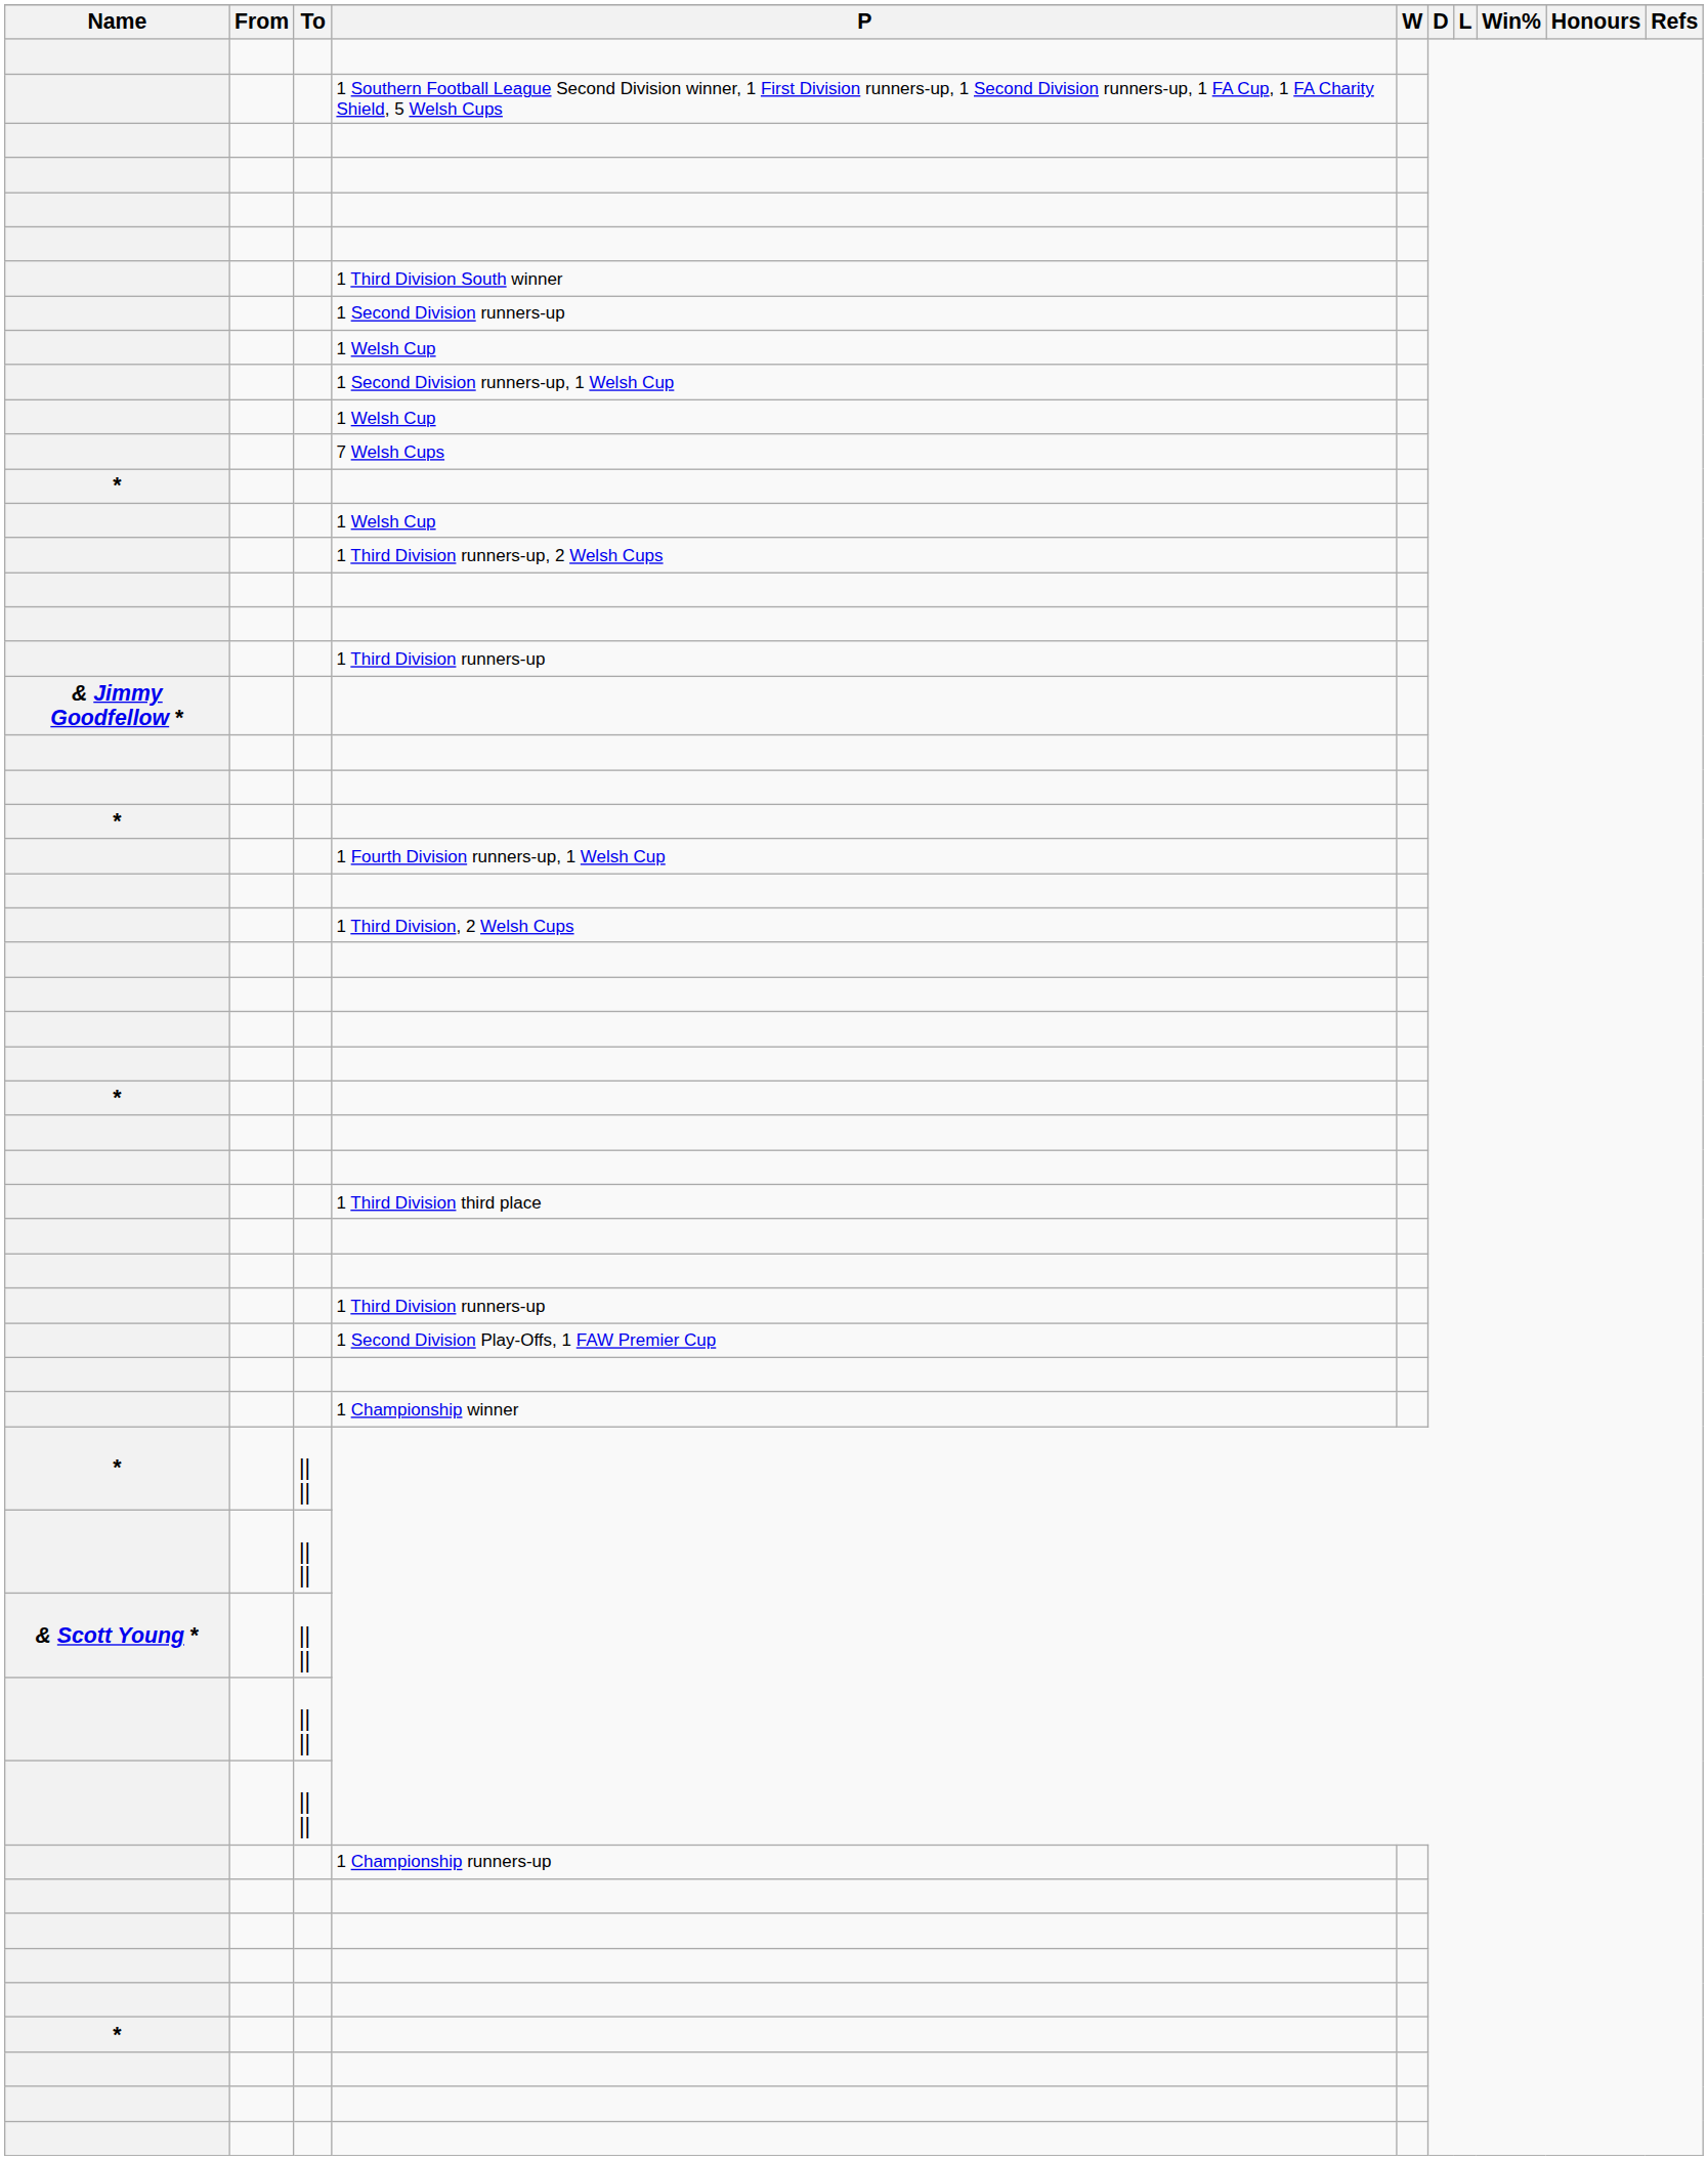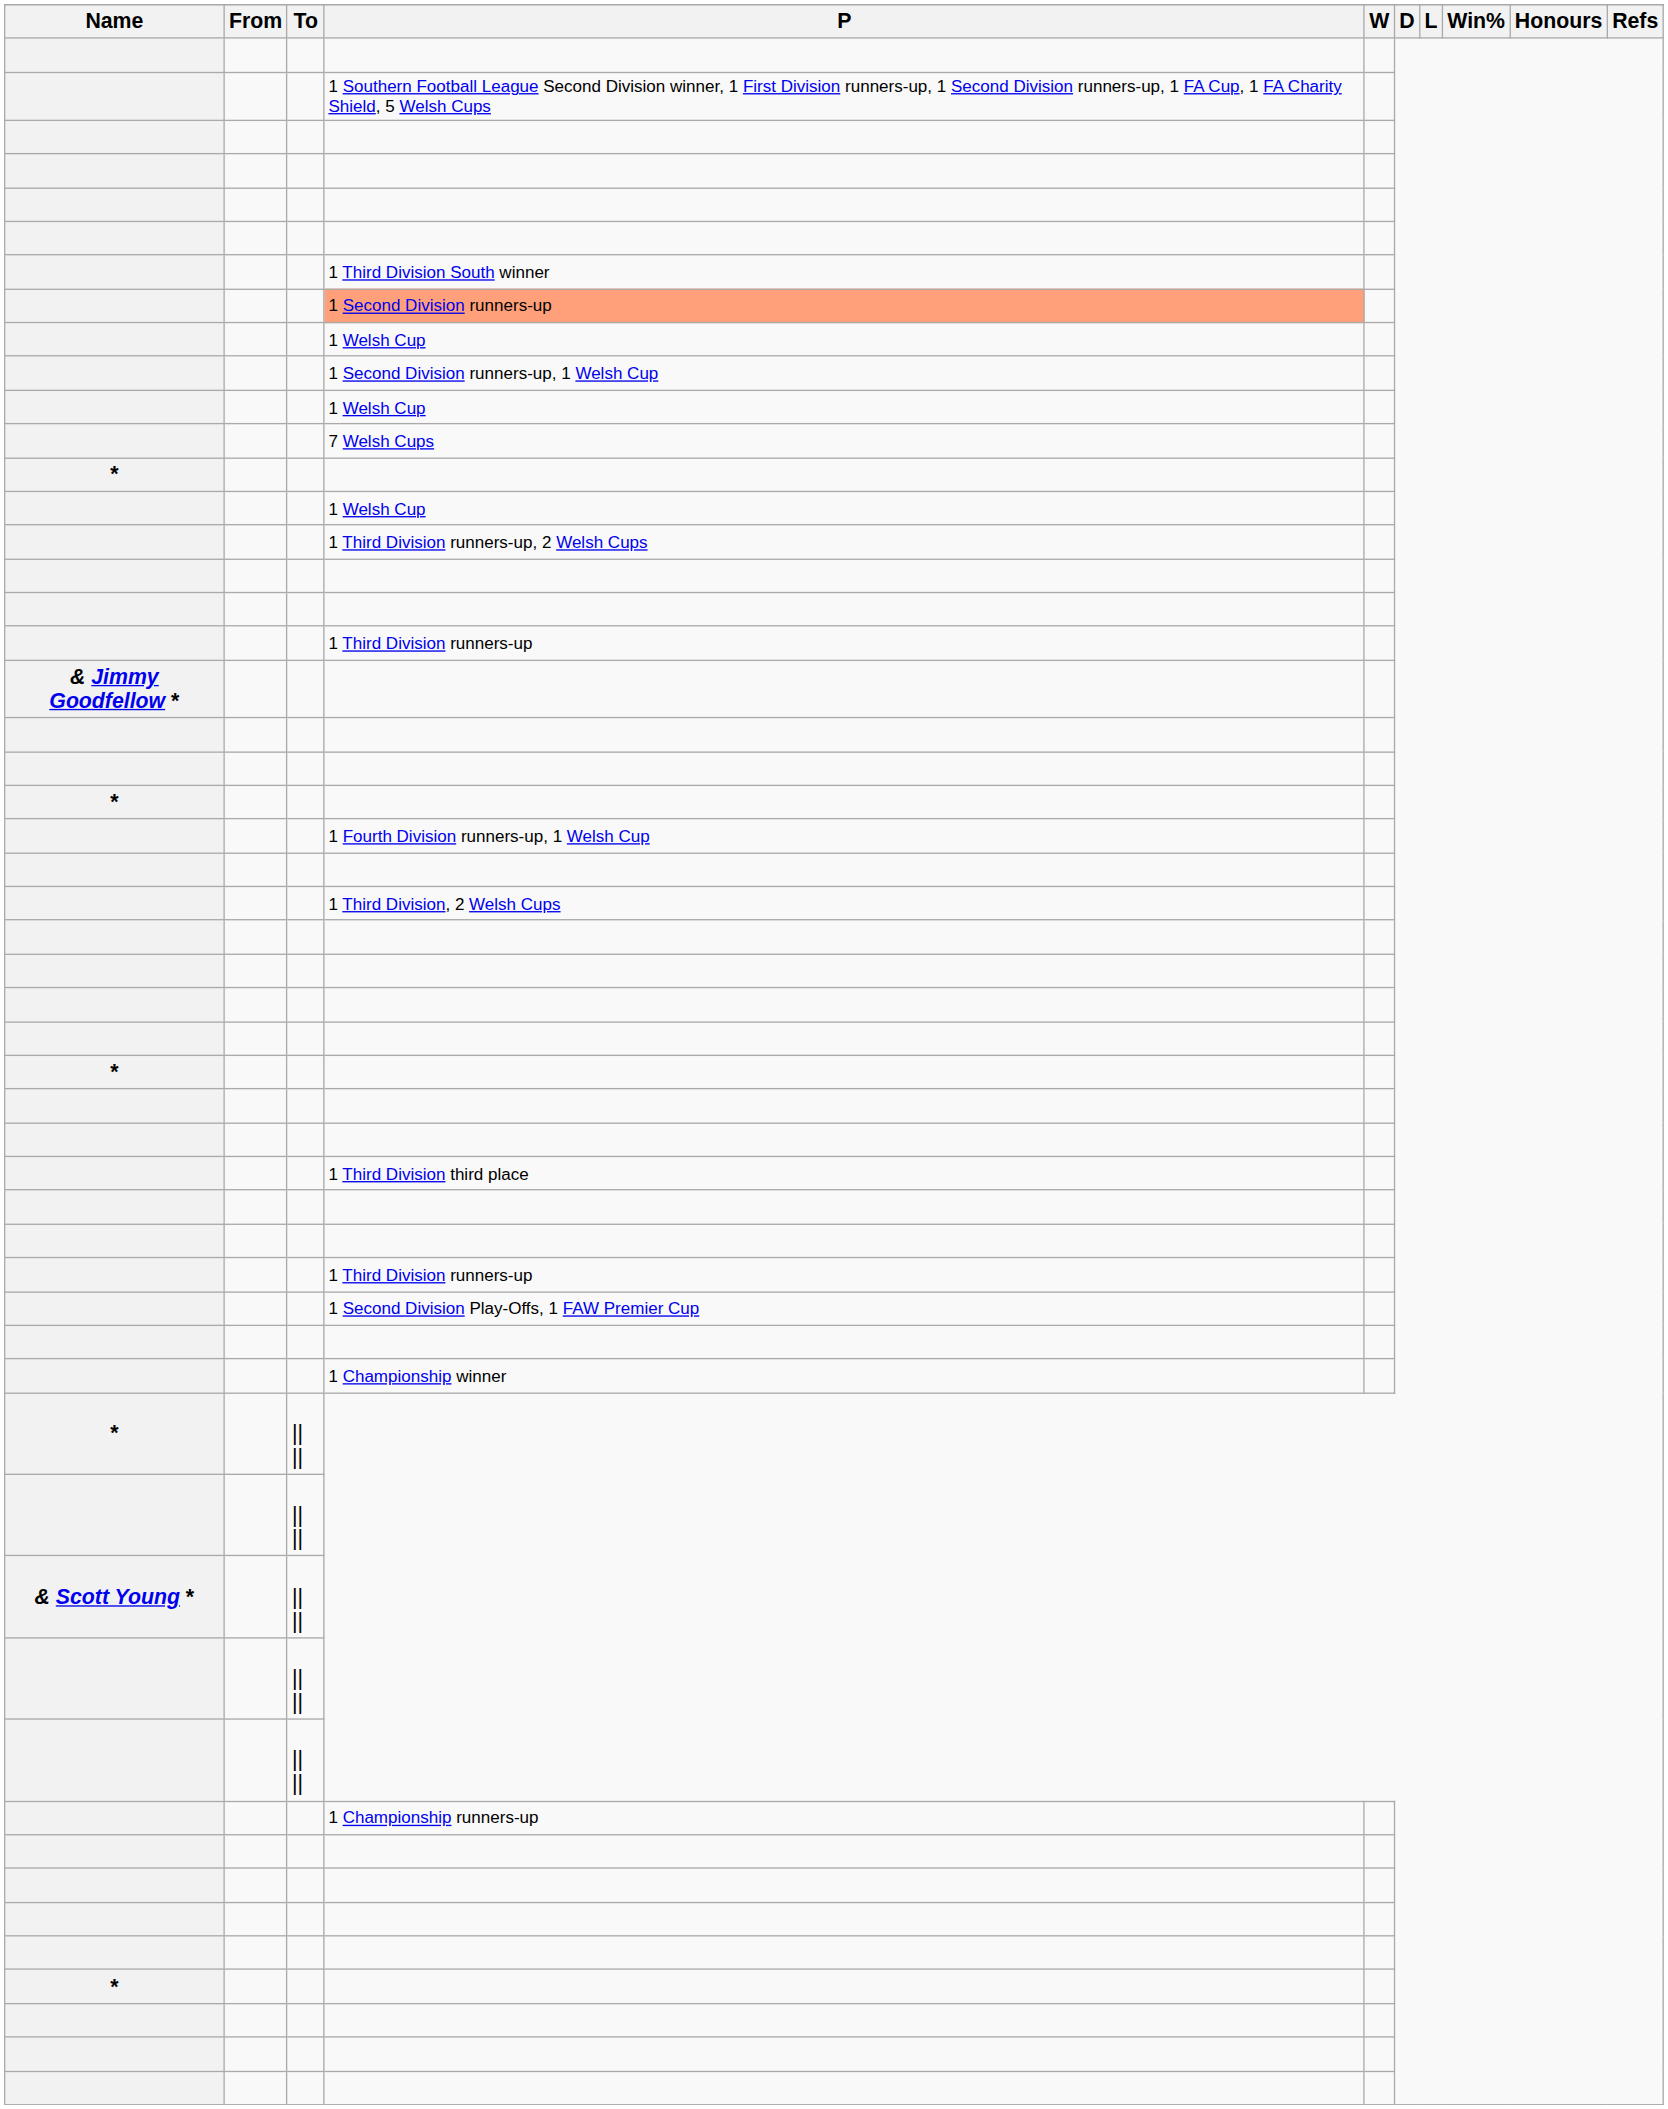1 Second Division runners-up | P: no background -> lightsalmon background
